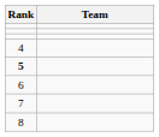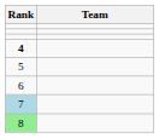row 5 | Rank: normal -> bold
row 6 | Rank: bold -> normal
row 8 | Rank: no background -> lightblue background
row 9 | Rank: no background -> lightgreen background
